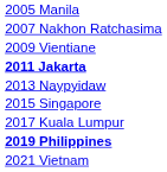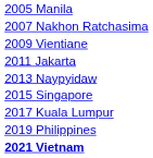2011 Jakarta | column 1: bold -> normal
2019 Philippines | column 1: bold -> normal
2021 Vietnam | column 1: normal -> bold
